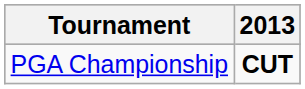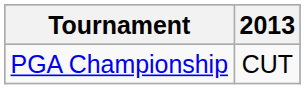PGA Championship | 2013: bold -> normal
